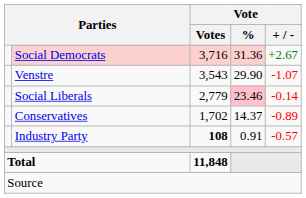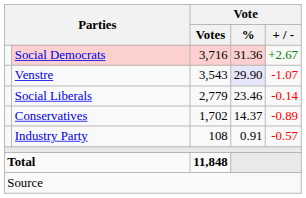Venstre | Vote / %: no background -> lavender background
Social Liberals | Vote / %: pink background -> no background
Industry Party | Vote / Votes: bold -> normal
